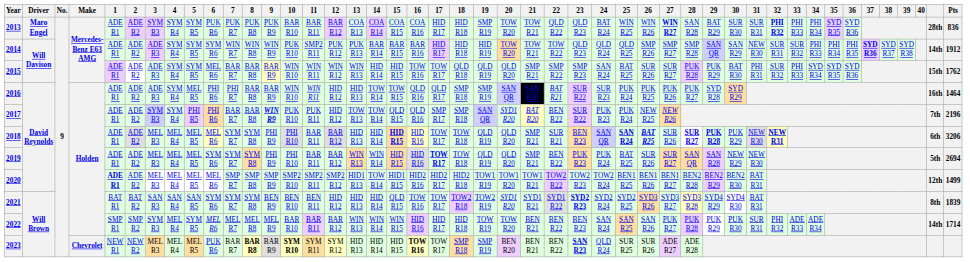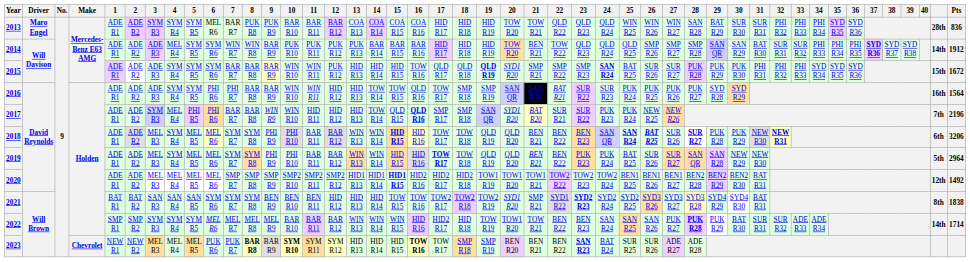2013 | 6: PUK R6 -> MEL R6
2013 | 7: PUK R7 -> BAR R7
2013 | 19: SMP R19 -> HID R19
2013 | 24: BAT R24 -> QLD R24
2013 | 27: bold -> normal
2013 | 32: bold -> normal
2014 | 4: SYM R4 -> MEL R4
2014 | 9: WIN R9 -> BAR R9
2014 | 11: SMP2 R11 -> PUK R11
2014 | 21: TOW R21 -> BEN R21
2014 | 31: NEW R30 -> BAT R30
2015 | 6: MEL R6 -> SYM R6
2015 | 12: WIN R12 -> PUK R12
2015 | 13: WIN R13 -> HID R13
2015 | 17: TOW R17 -> QLD R17
2015 | 19: normal -> bold
2015 | 20: QLD R20 -> SYD1 R20
2015 | 24: normal -> bold
2015 | 30: BAT R30 -> PUK R30
2015 | 32: SUR R32 -> PHI R32
2015 | Pts: 1762 -> 1672
2016 | 5: MEL R5 -> SYM R5
2016 | 17: QLD R17 -> TOW R17
2016 | Pts: 1464 -> 1564
2017 | 4: SYM R4 -> MEL R4
2017 | 9: bold -> normal
2017 | 10: PUK R10 -> WIN R10
2017 | 11: PUK R11 -> HID R11
2017 | 13: TOW R13 -> HID R13
2017 | 16: normal -> bold
2017 | 22: BEN R22 -> SUR R21
2018 | 4: MEL R4 -> SYM R4
2018 | 13: HID R13 -> WIN R13
2018 | 14: HID R14 -> WIN R14
2018 | 21: SMP R21 -> BEN R21
2018 | 22: SUR R21 -> BEN R22
2018 | 29: bold -> normal
2019 | 4: MEL R4 -> SYM R4
2019 | 6: SYM R6 -> MEL R6
2019 | 21: SMP R21 -> BEN R21
2019 | Pts: 2694 -> 2964
2020 | 1: bold -> normal
2020 | 14: TOW R14 -> HID1 R14
2020 | 15: normal -> bold
2020 | Pts: 1499 -> 1492
2021 | 15: QLD R15 -> TOW R15
2021 | 17: TOW R17 -> TOW2 R17
2021 | 21: SYD1 R21 -> SMP R21
2021 | Pts: 1839 -> 1838
2022 | 4: MEL R4 -> SYM R4
2022 | 17: HID R17 -> HID2 R17
2022 | 20: TOW R20 -> TOW1 R20
2022 | 21: BEN R21 -> TOW R21
2022 | 28: normal -> bold
2022 | 30: PUK R30 -> BAT R30
2022 | 32: PHI R32 -> SUR R32
2023 | 7: BAR R7 -> PUK R7
2023 | 24: QLD R24 -> BAT R24
